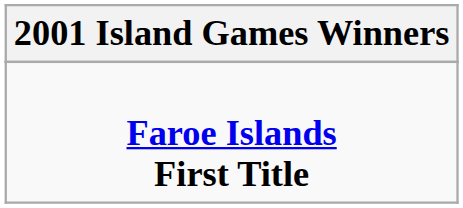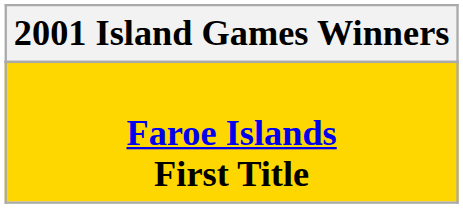row 2 | column 1: no background -> gold background
